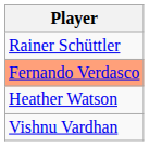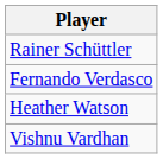row 3 | column 1: lightsalmon background -> no background
